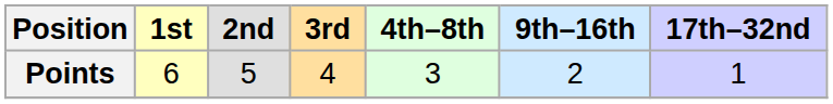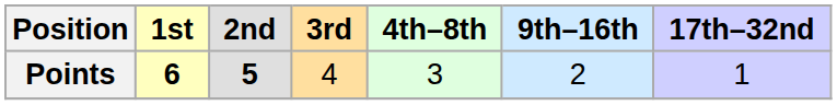Points | 1st: normal -> bold
Points | 2nd: normal -> bold
